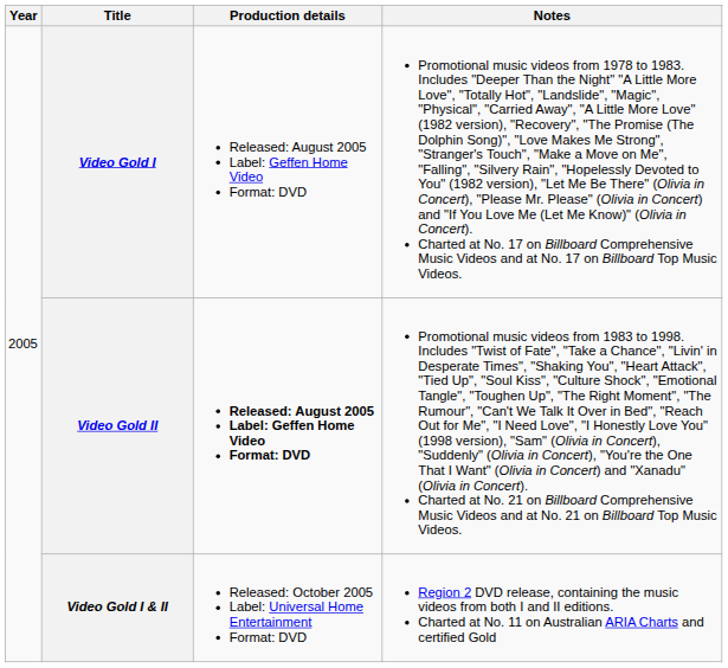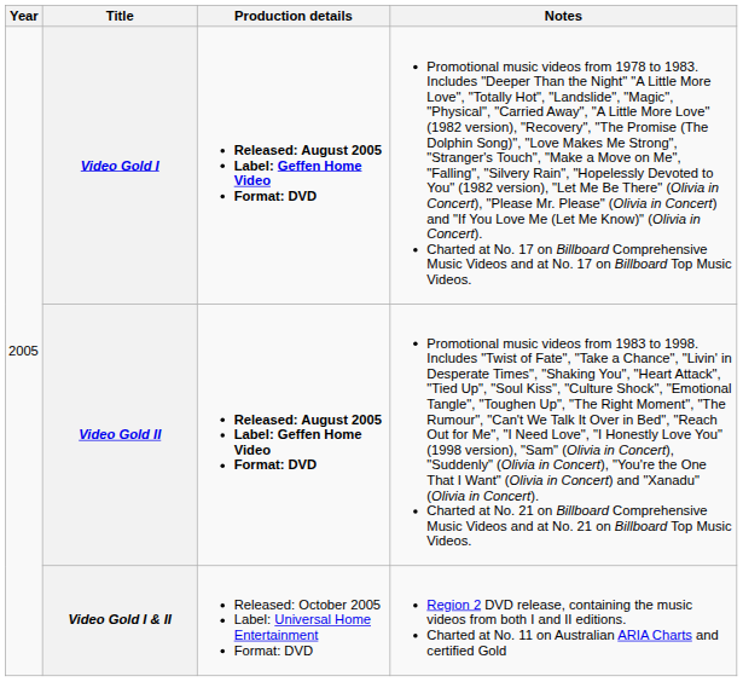Video Gold I | Production details: normal -> bold
